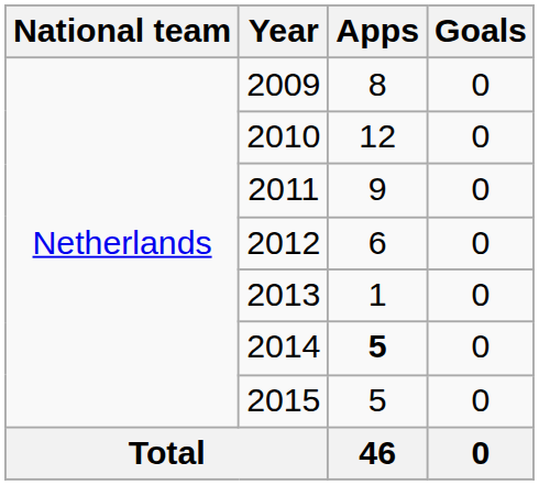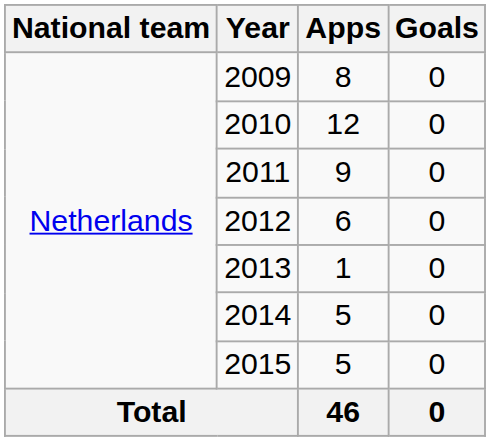2014 | Apps: bold -> normal
